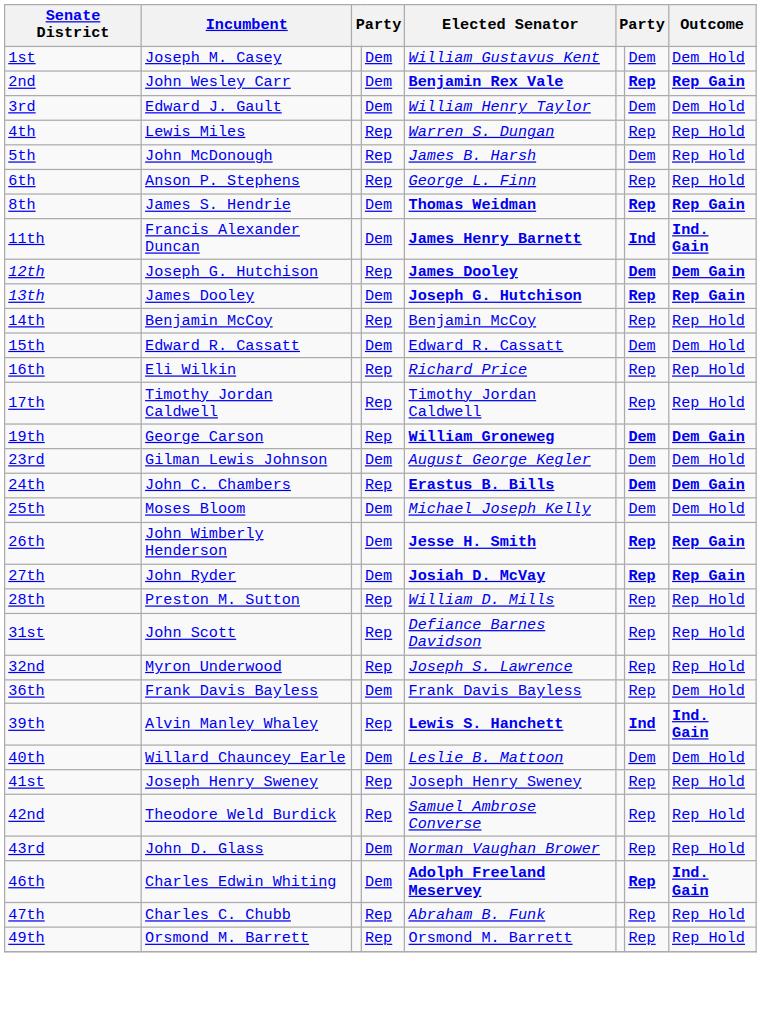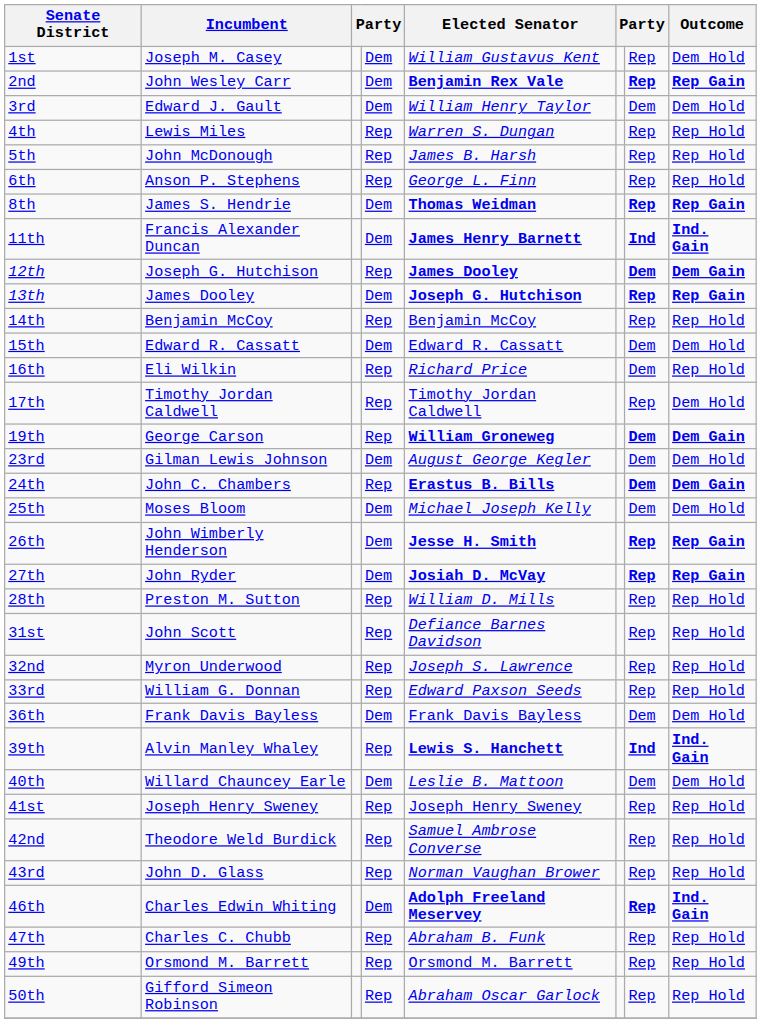1st | column 7: Dem -> Rep
5th | column 7: Dem -> Rep
16th | column 7: Rep -> Dem
17th | Outcome: Rep Hold -> Dem Hold
+ row: 33rd | William G. Donnan | Rep | Edward Paxson Seeds | Rep | Rep Hold
36th | column 7: Rep -> Dem
43rd | column 4: Dem -> Rep
+ row: 50th | Gifford Simeon Robinson | Rep | Abraham Oscar Garlock | Rep | Rep Hold
